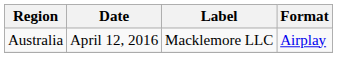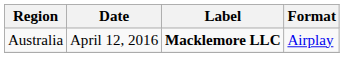Australia | Label: normal -> bold
